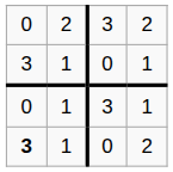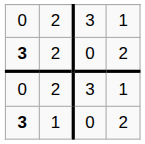row 1 | column 4: 2 -> 1
row 2 | column 1: normal -> bold
row 2 | column 2: 1 -> 2
row 2 | column 4: 1 -> 2
row 3 | column 2: 1 -> 2
